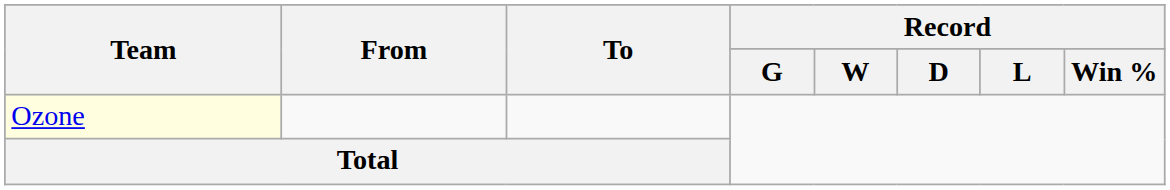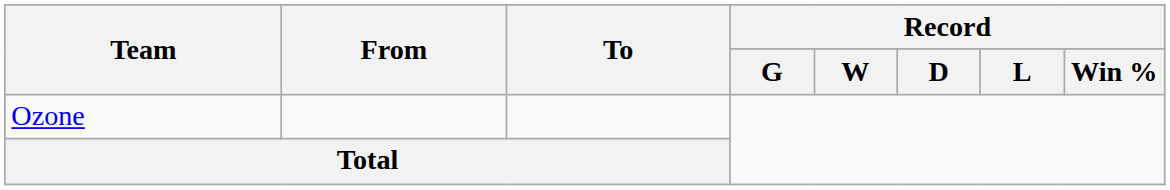Ozone | Team: lightyellow background -> no background
